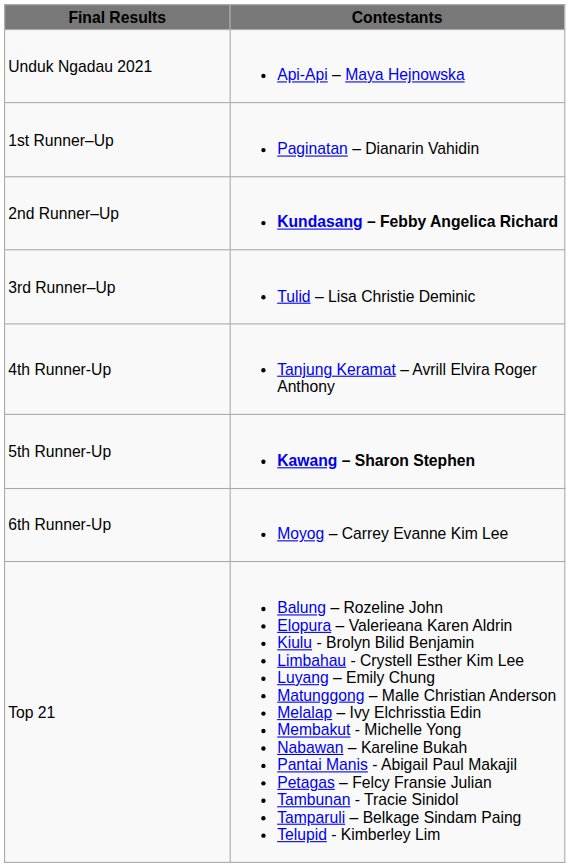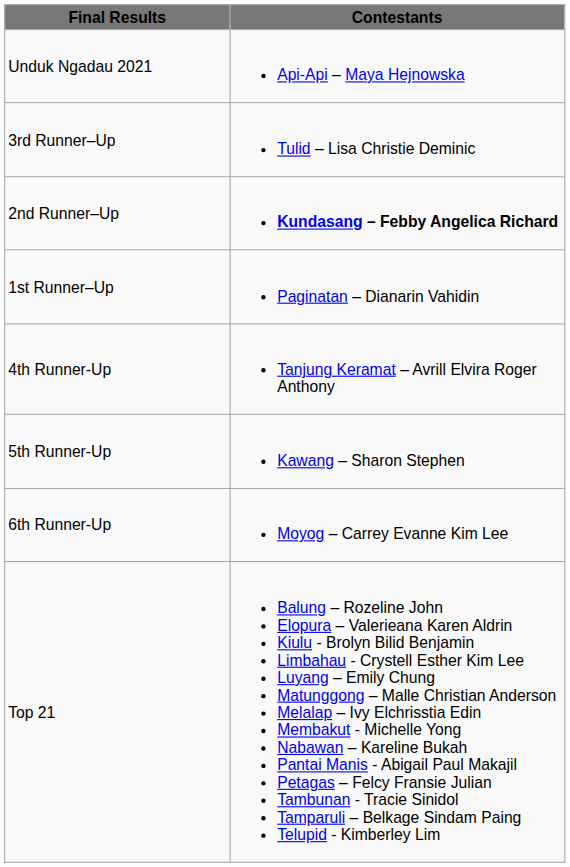rows swapped: 1st Runner–Up <-> 3rd Runner–Up
5th Runner-Up | Contestants: bold -> normal
